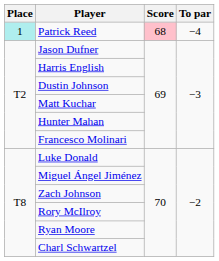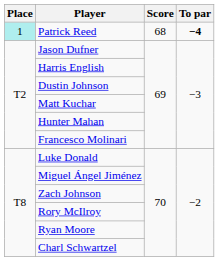Patrick Reed | Score: pink background -> no background
Patrick Reed | To par: normal -> bold
